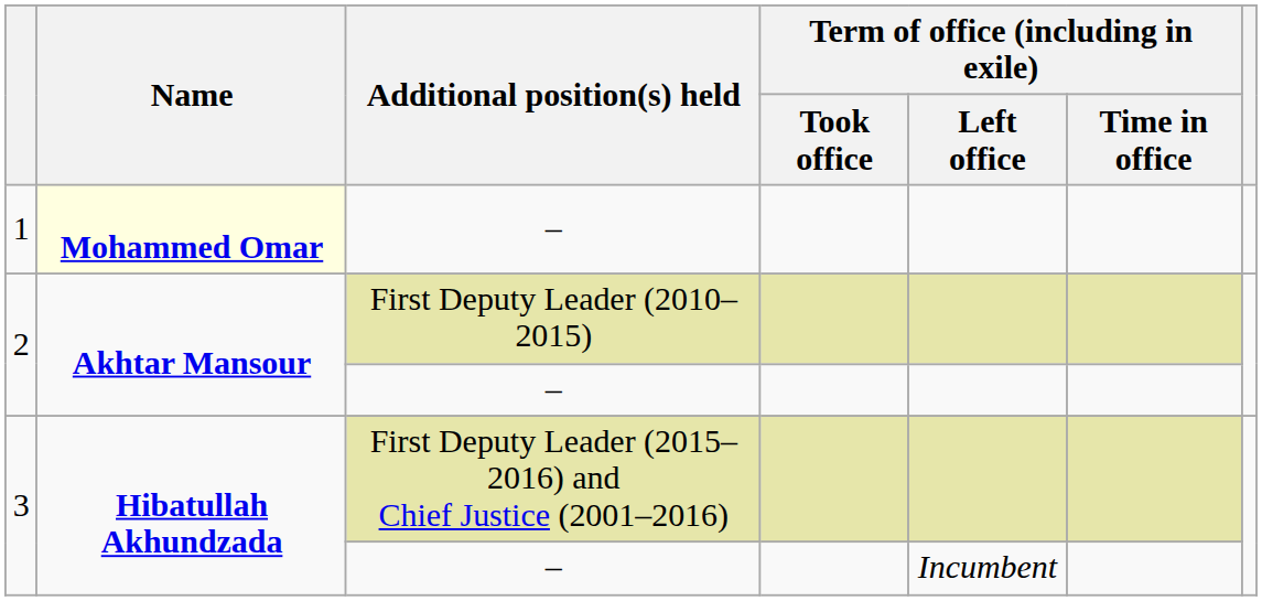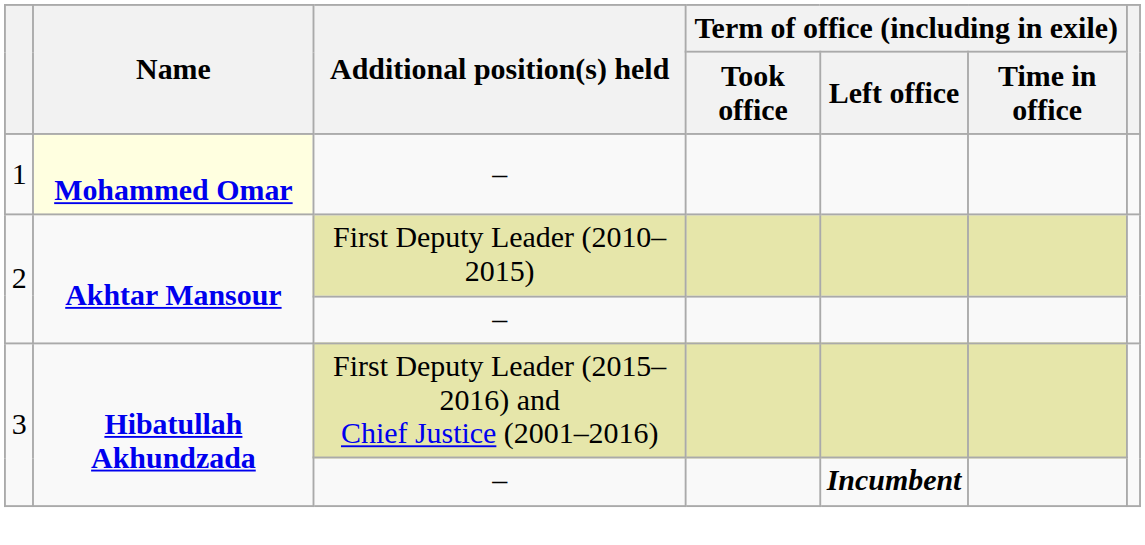3 / – | Term of office (including in exile) / Left office: normal -> bold
